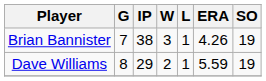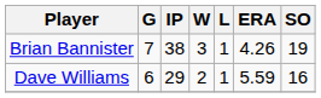Dave Williams | G: 8 -> 6
Dave Williams | SO: 19 -> 16
